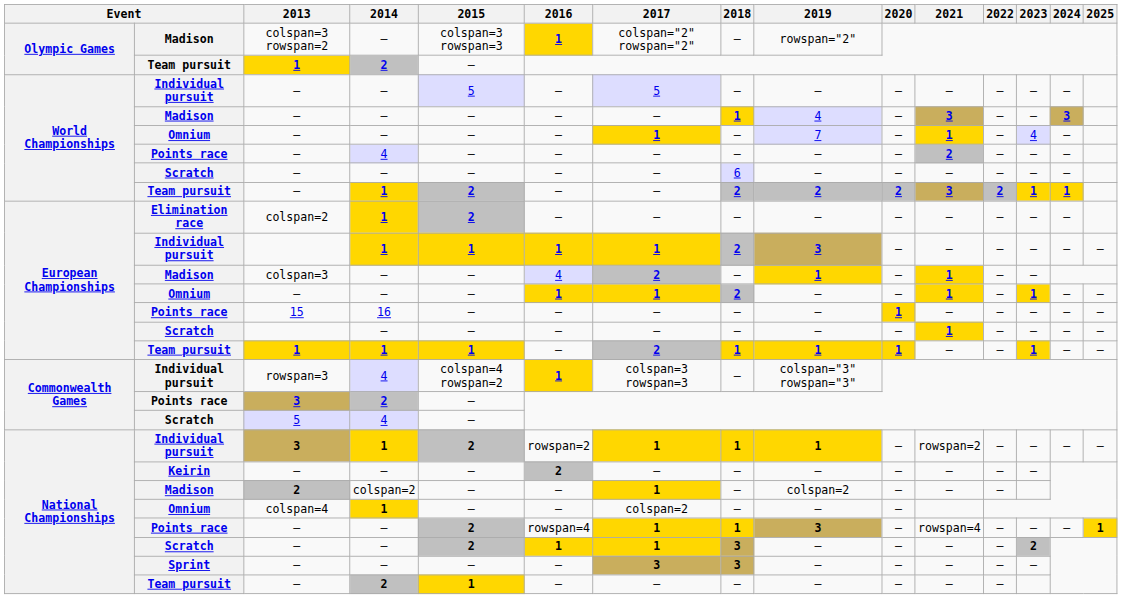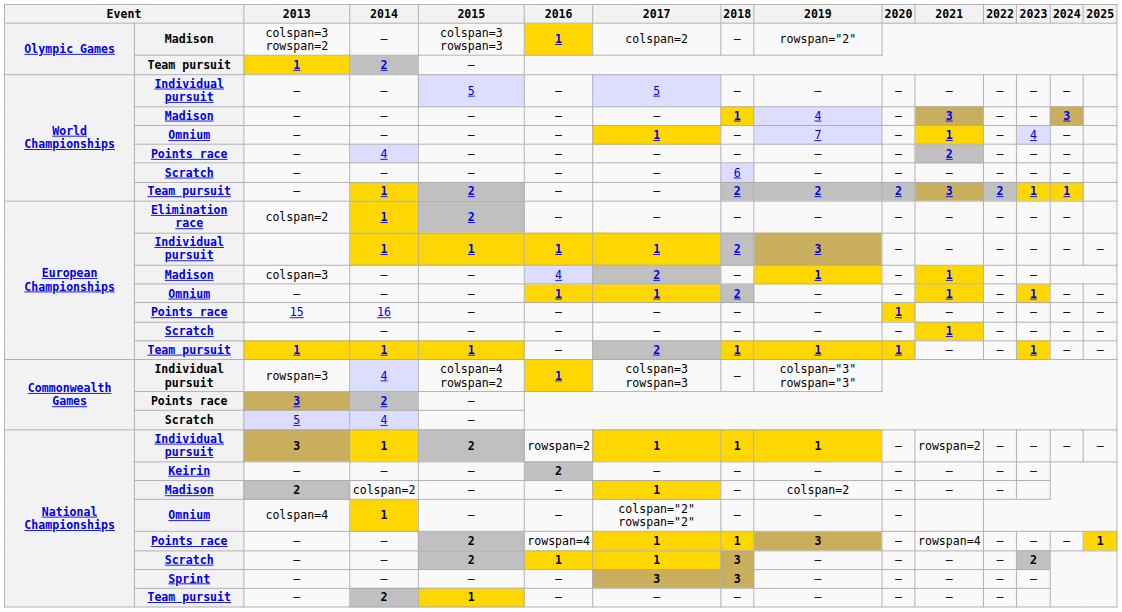colspan=3 rowspan=2 | 2017: colspan="2" rowspan="2" -> colspan=2
colspan=4 | 2017: colspan=2 -> colspan="2" rowspan="2"
